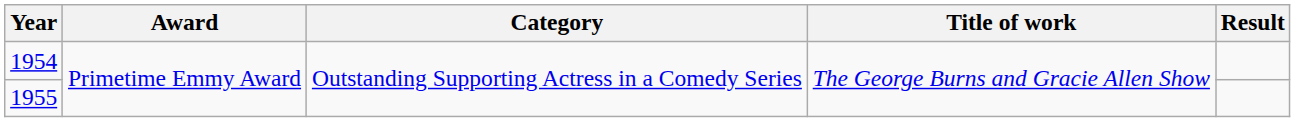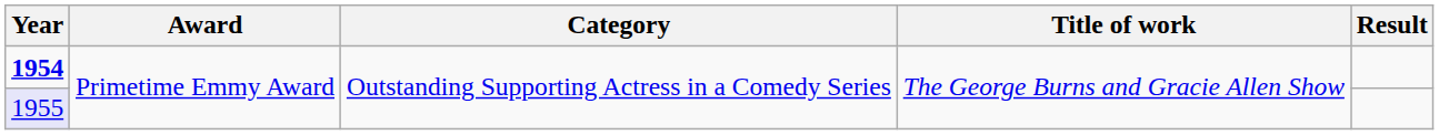1954 | Year: normal -> bold
1955 | Year: no background -> lavender background
